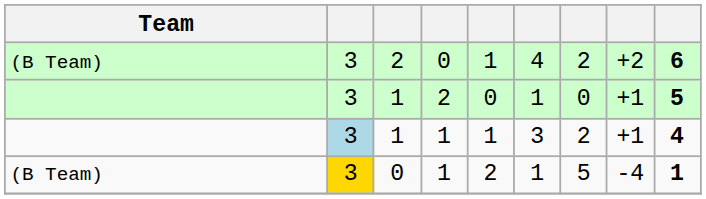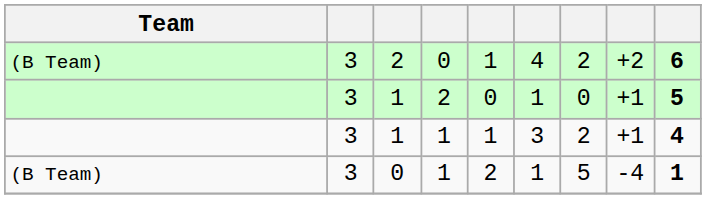row 4 | column 2: lightblue background -> no background
row 5 | column 2: gold background -> no background
